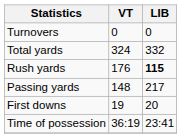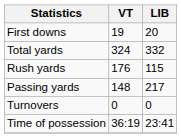rows swapped: First downs <-> Turnovers
Rush yards | LIB: bold -> normal
